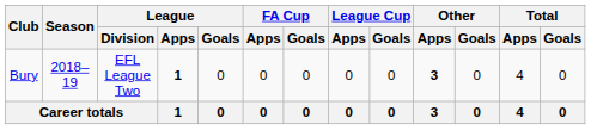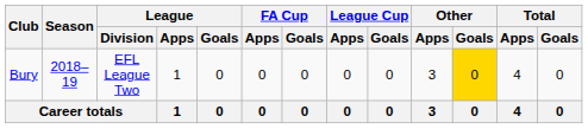Bury | League / Apps: bold -> normal
Bury | Other / Apps: bold -> normal
Bury | Other / Goals: no background -> gold background
